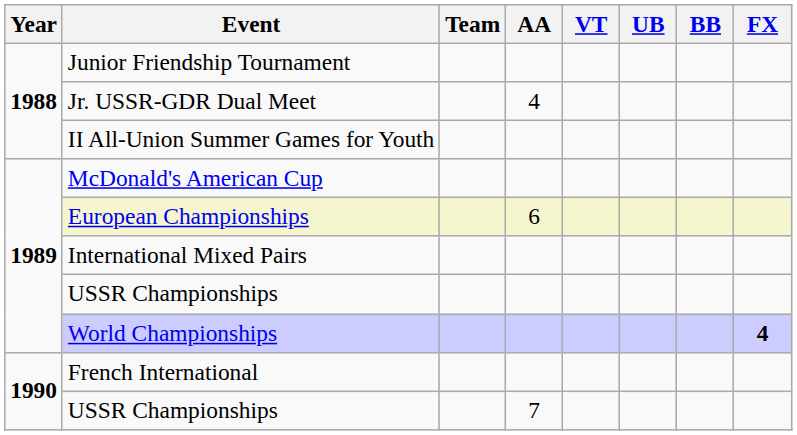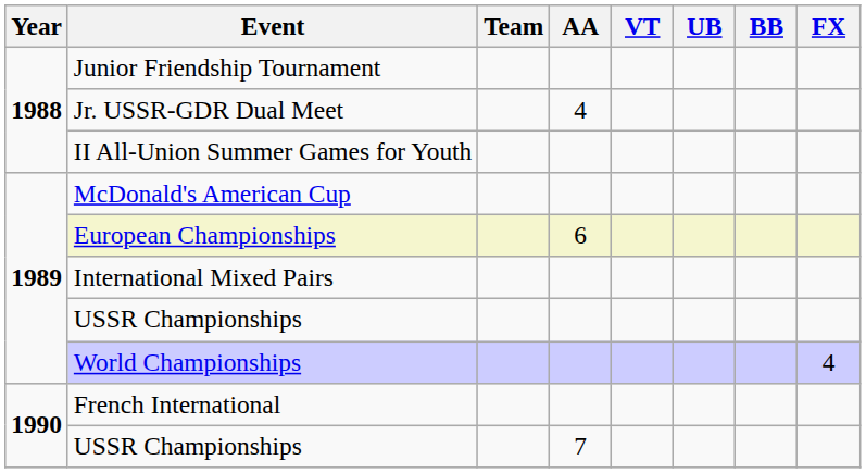World Championships | FX: bold -> normal
